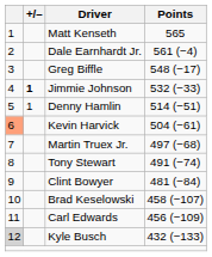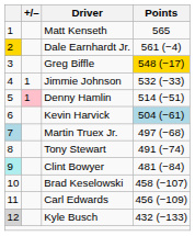Dale Earnhardt Jr. | column 1: no background -> gold background
Greg Biffle | Points: no background -> gold background
Jimmie Johnson | +/–: bold -> normal
Denny Hamlin | +/–: no background -> pink background
Kevin Harvick | column 1: lightsalmon background -> no background
Kevin Harvick | Points: no background -> lightblue background
Martin Truex Jr. | column 1: no background -> lightblue background
Clint Bowyer | column 1: no background -> paleturquoise background
